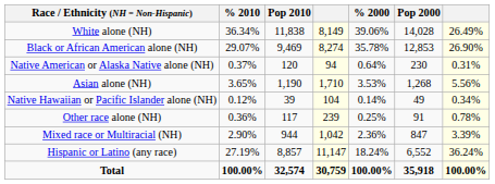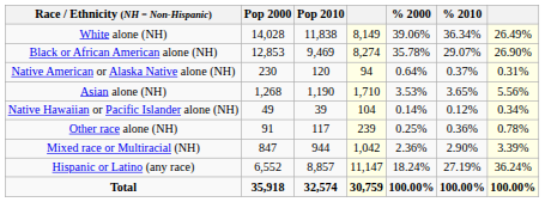columns swapped: Pop 2000 <-> % 2010
